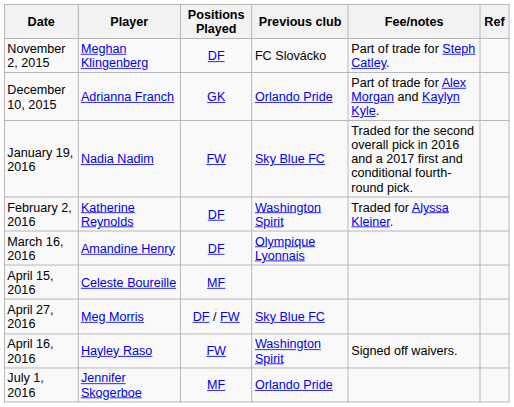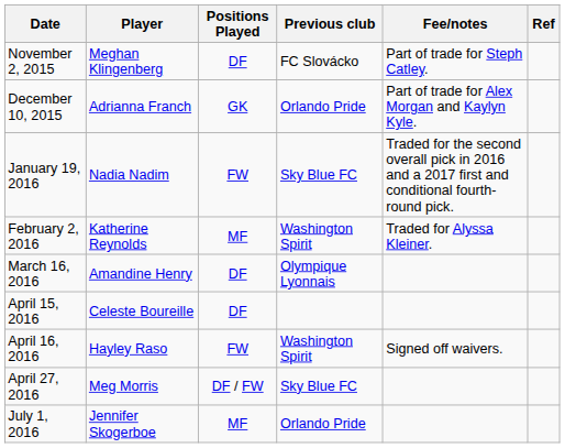February 2, 2016 | Positions Played: DF -> MF
April 15, 2016 | Positions Played: MF -> DF
rows swapped: April 16, 2016 <-> April 27, 2016
